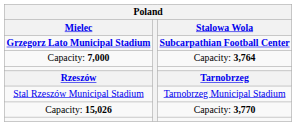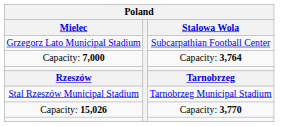Grzegorz Lato Municipal Stadium | Mielec: bold -> normal
Grzegorz Lato Municipal Stadium | Stalowa Wola: bold -> normal
